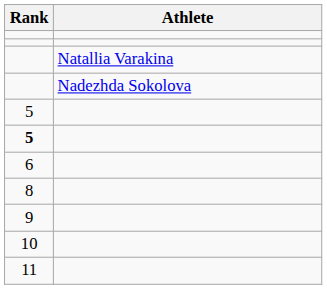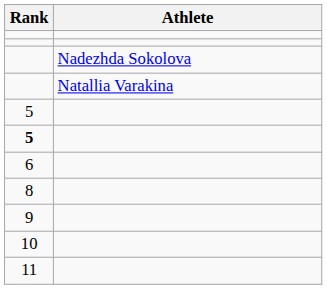row 4 | Athlete: Natallia Varakina -> Nadezhda Sokolova
row 5 | Athlete: Nadezhda Sokolova -> Natallia Varakina
